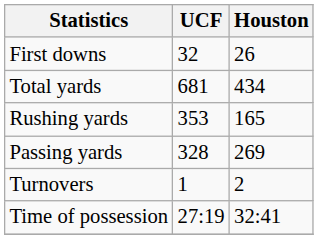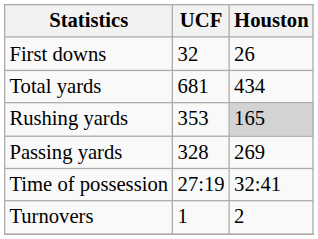Rushing yards | Houston: no background -> lightgrey background
rows swapped: Turnovers <-> Time of possession
